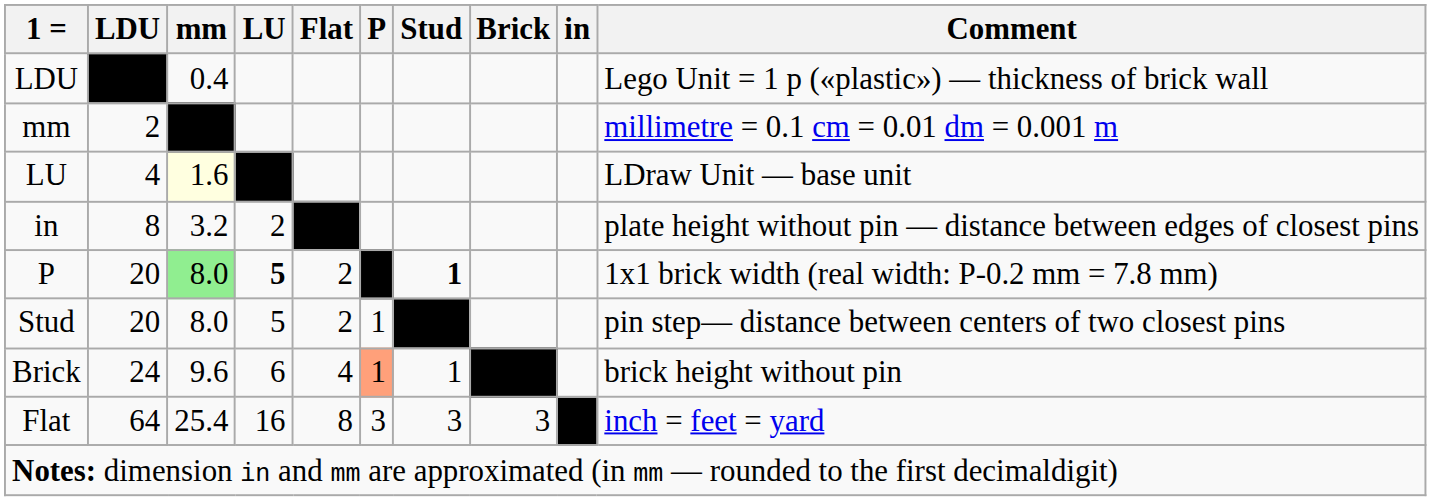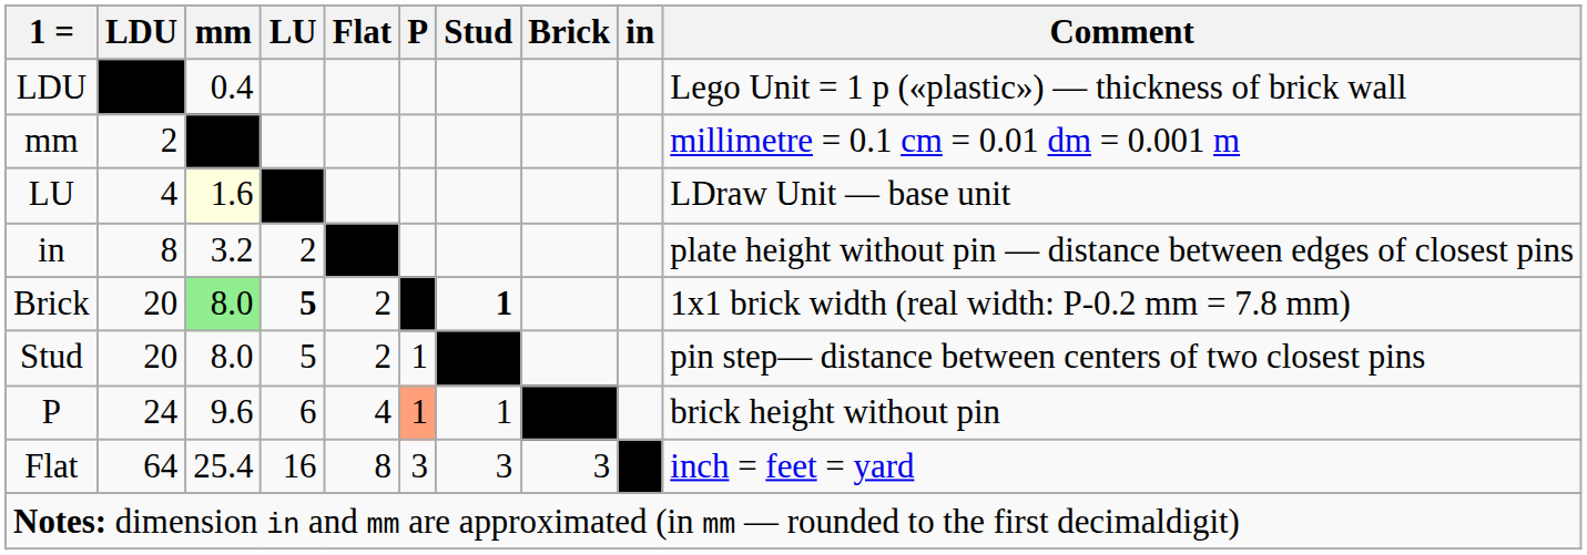row 6 | 1 =: P -> Brick
row 8 | 1 =: Brick -> P
